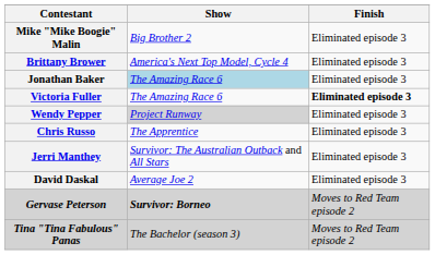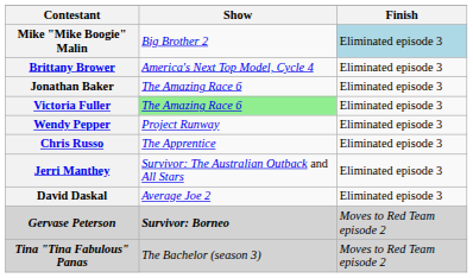Mike "Mike Boogie" Malin | Finish: no background -> lightblue background
Jonathan Baker | Show: lightblue background -> no background
Victoria Fuller | Show: no background -> lightgreen background
Victoria Fuller | Finish: bold -> normal
Wendy Pepper | Show: lightgrey background -> no background
